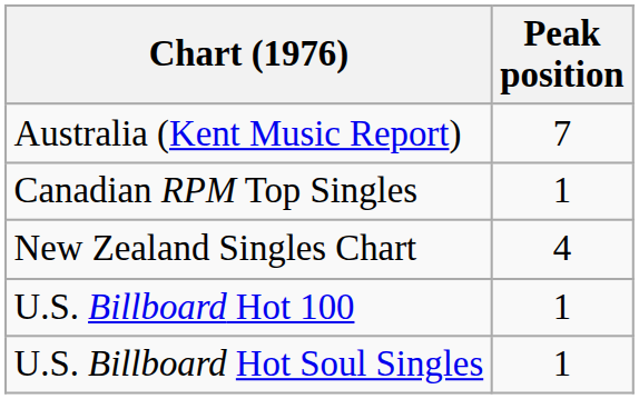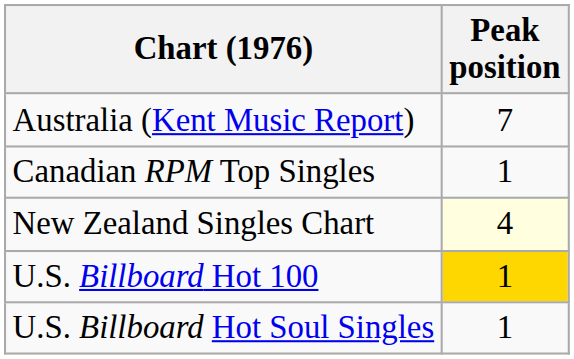New Zealand Singles Chart | Peak position: no background -> lightyellow background
U.S. Billboard Hot 100 | Peak position: no background -> gold background
